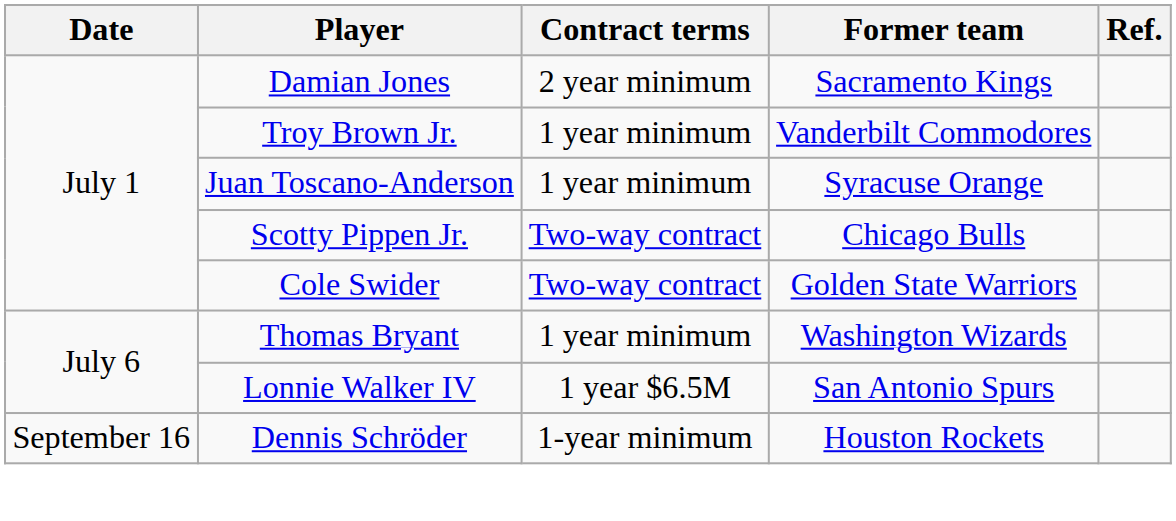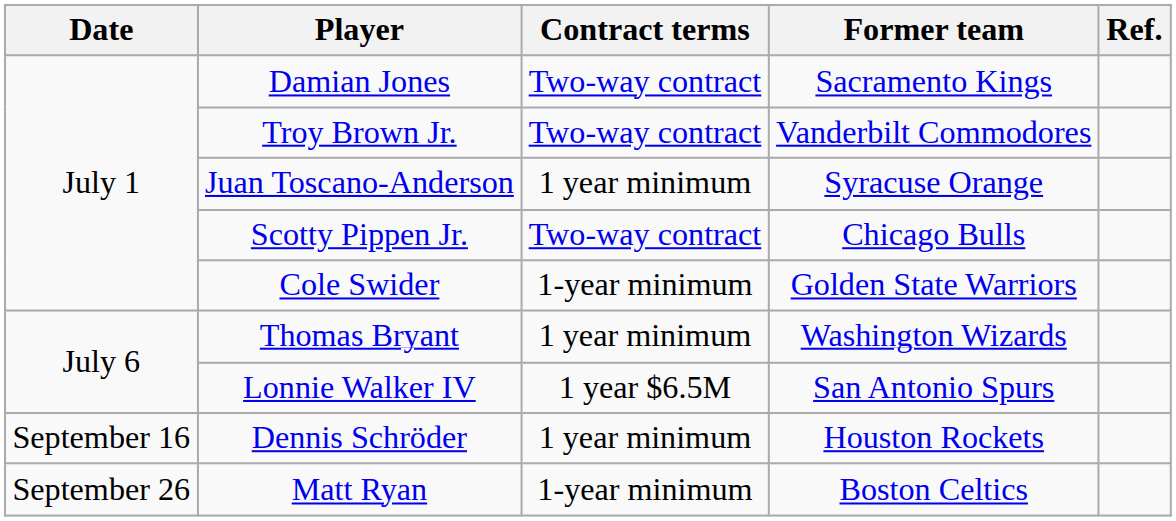Damian Jones | Contract terms: 2 year minimum -> Two-way contract
Troy Brown Jr. | Contract terms: 1 year minimum -> Two-way contract
Cole Swider | Contract terms: Two-way contract -> 1-year minimum
Dennis Schröder | Contract terms: 1-year minimum -> 1 year minimum
+ row: September 26 | Matt Ryan | 1-year minimum | Boston Celtics
